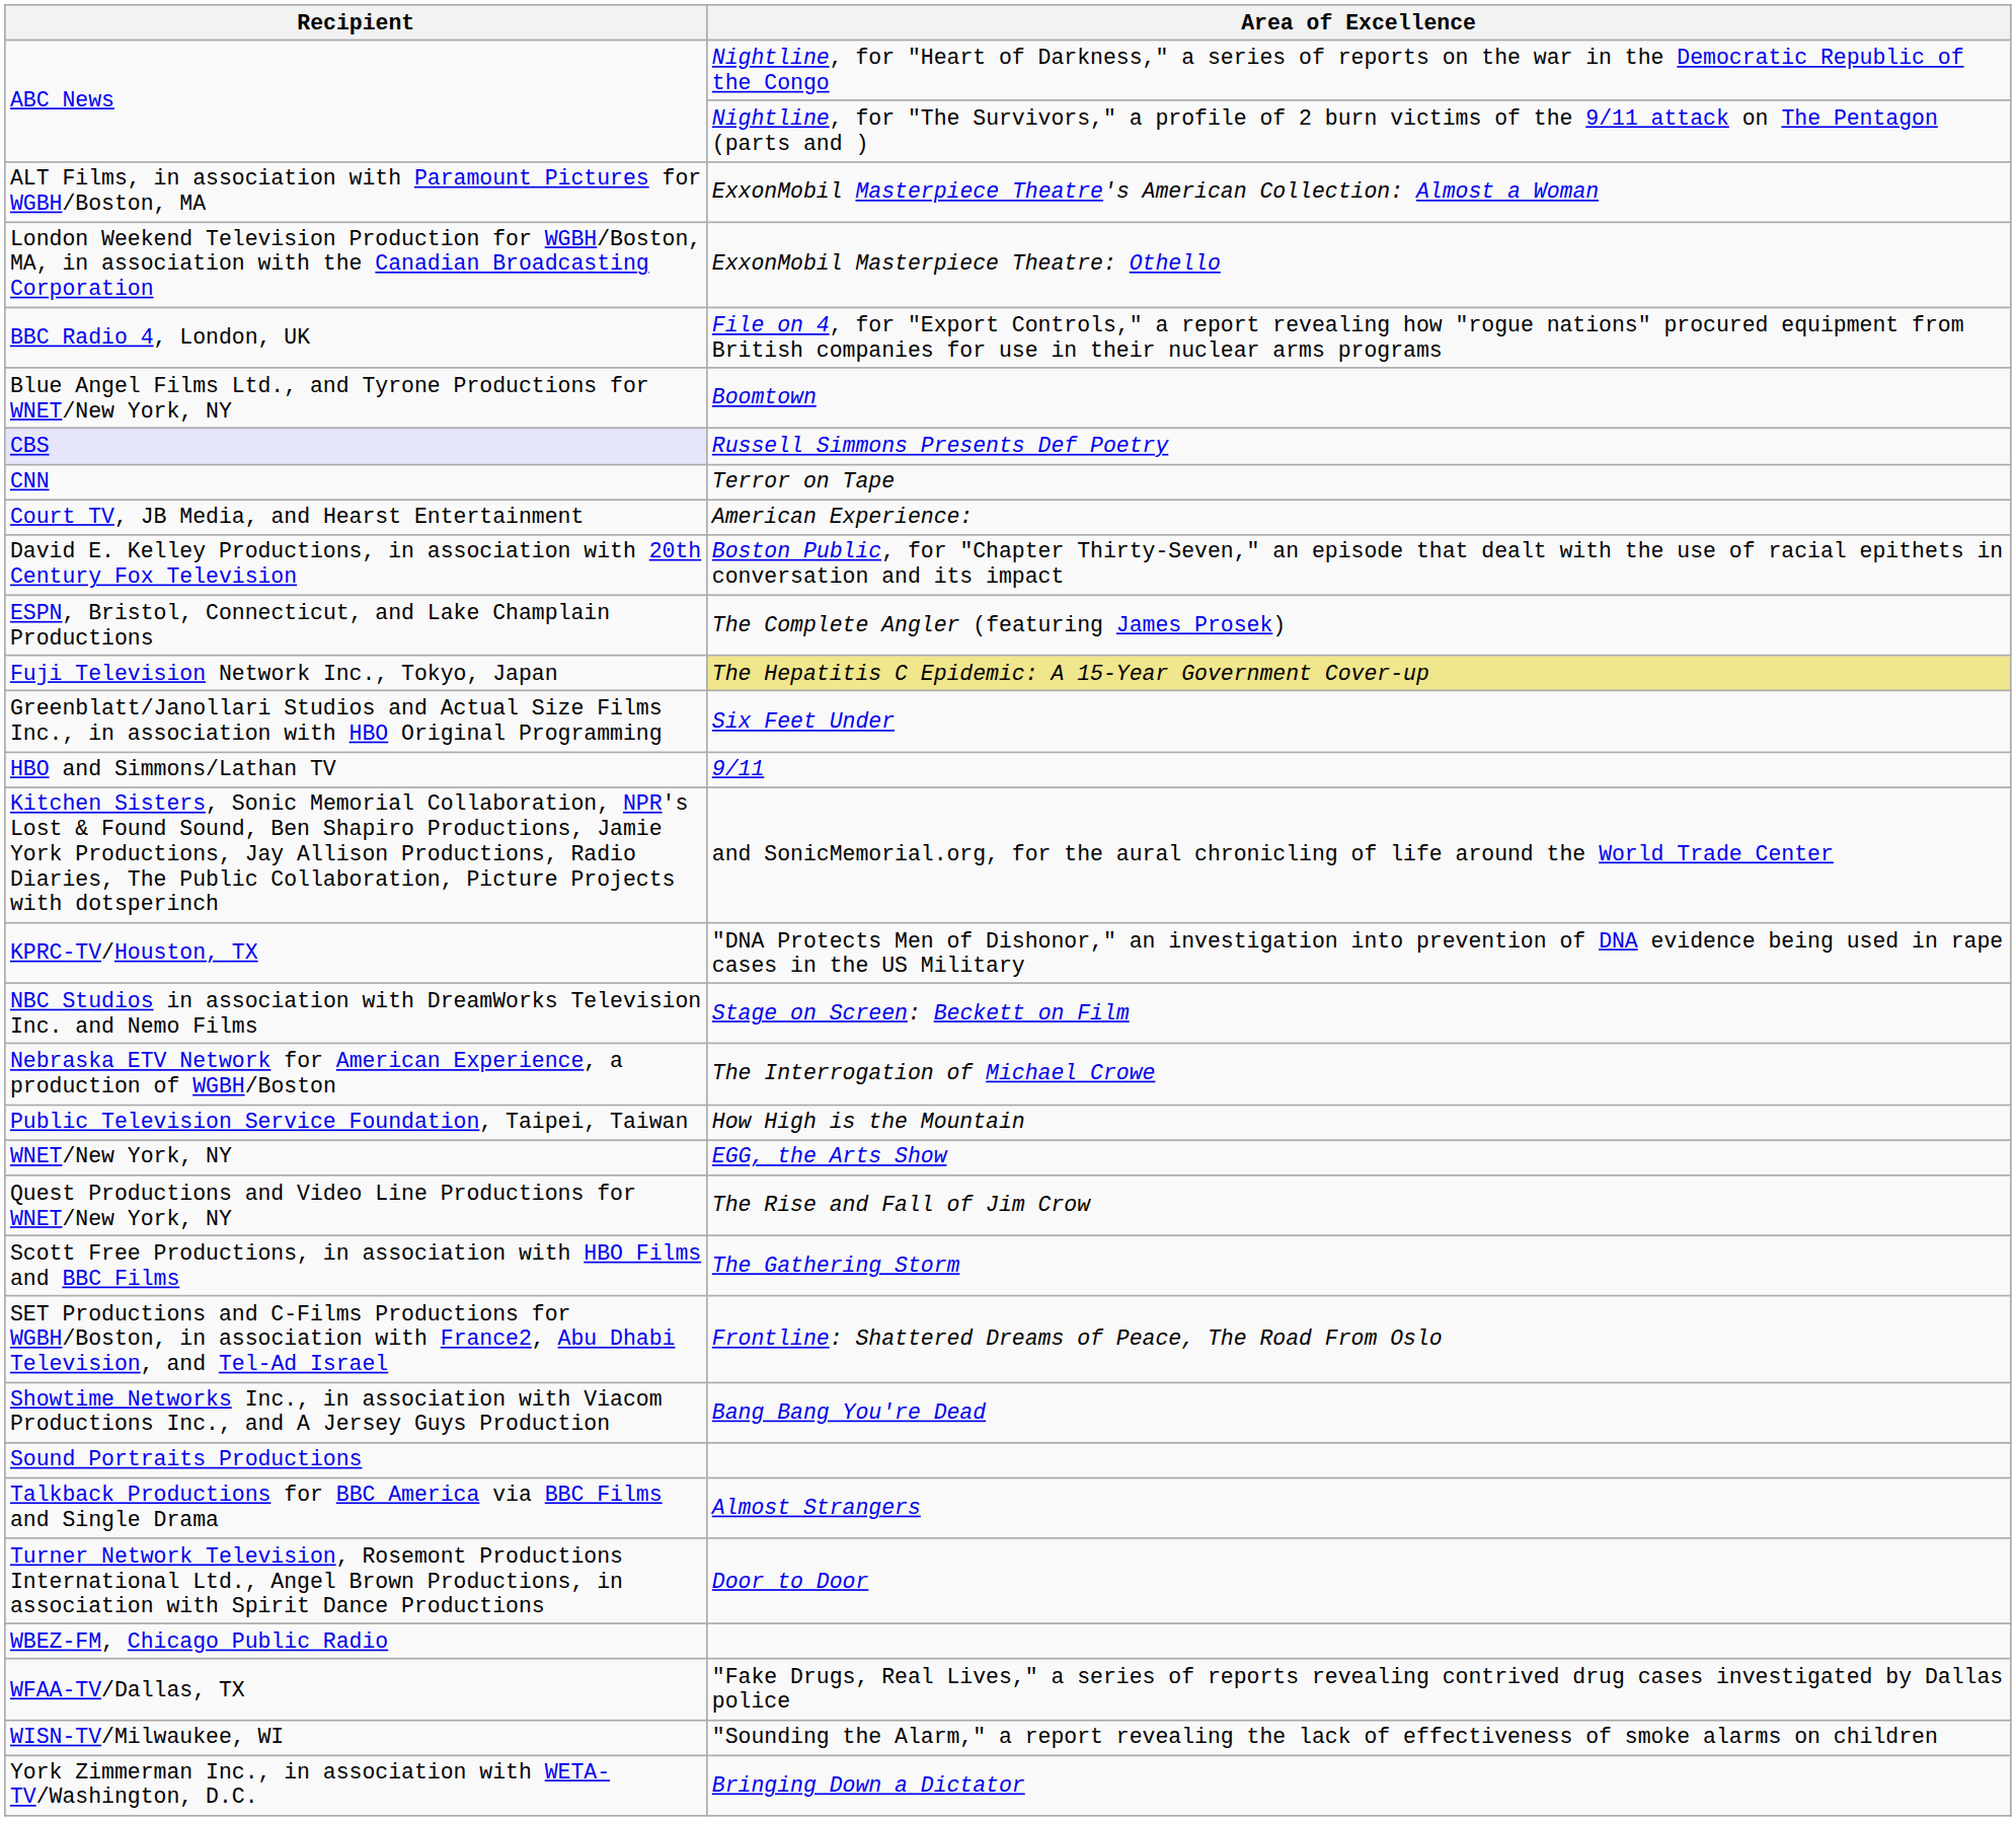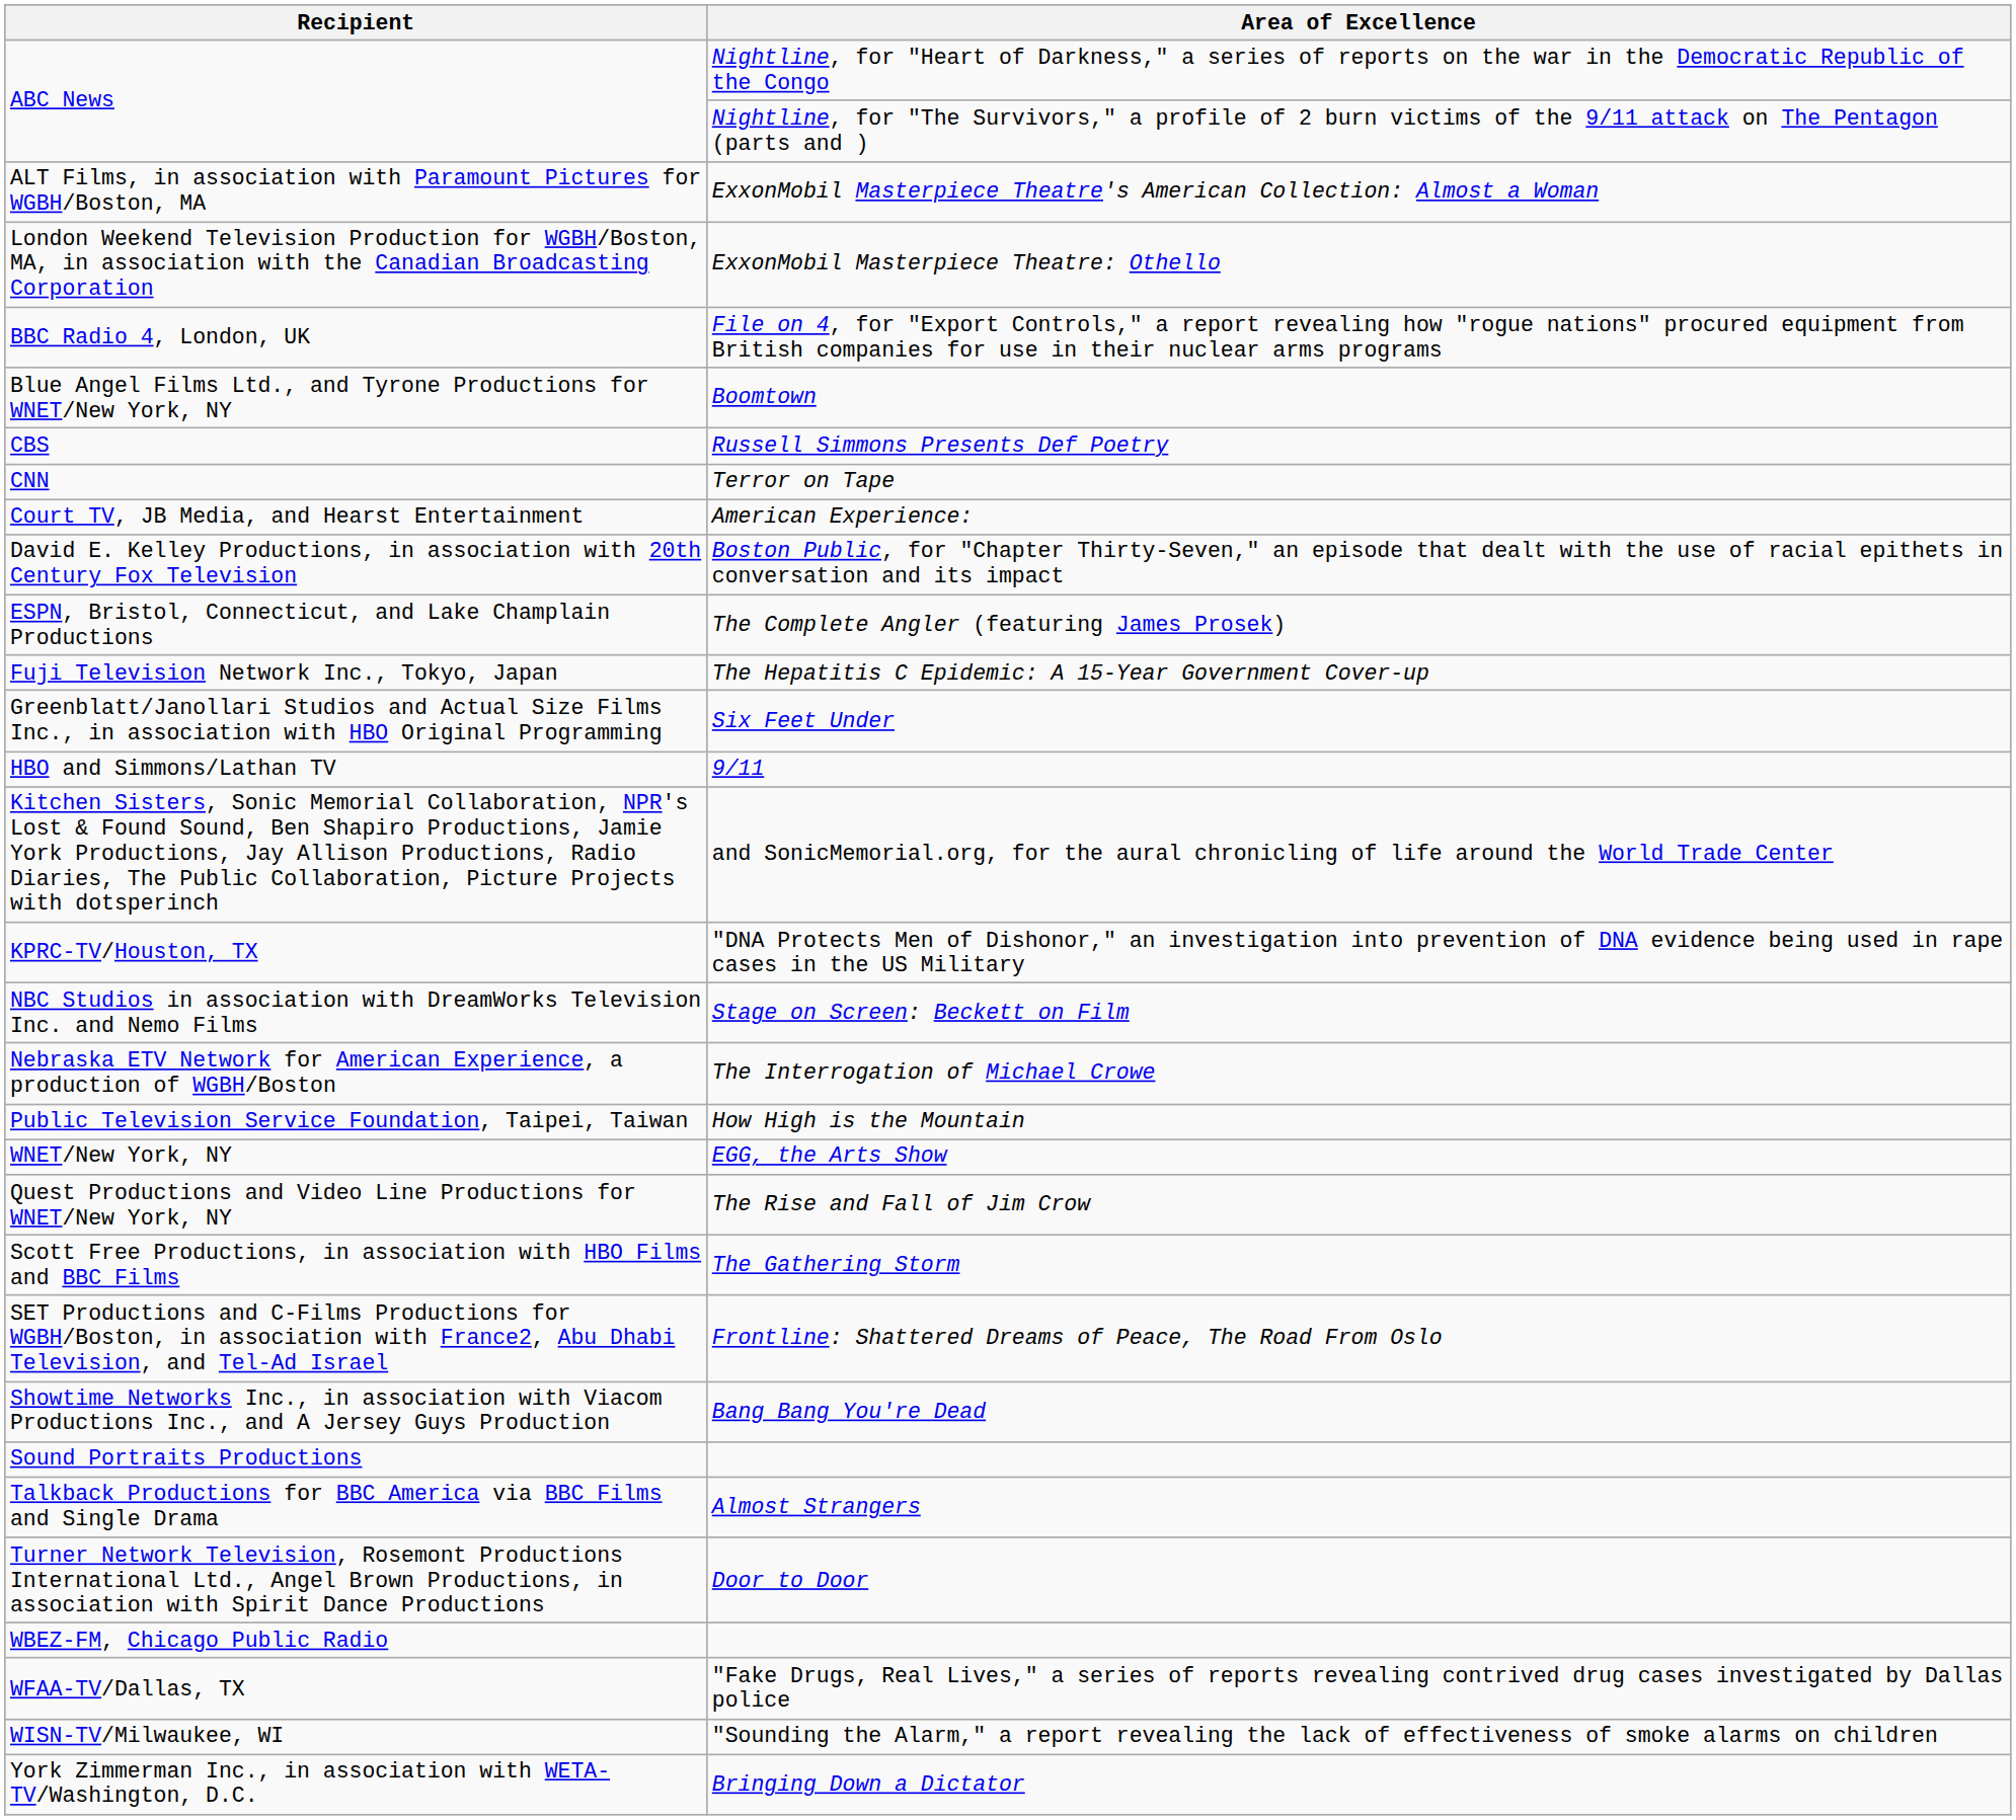row 8 | Recipient: lavender background -> no background
row 13 | Area of Excellence: khaki background -> no background
